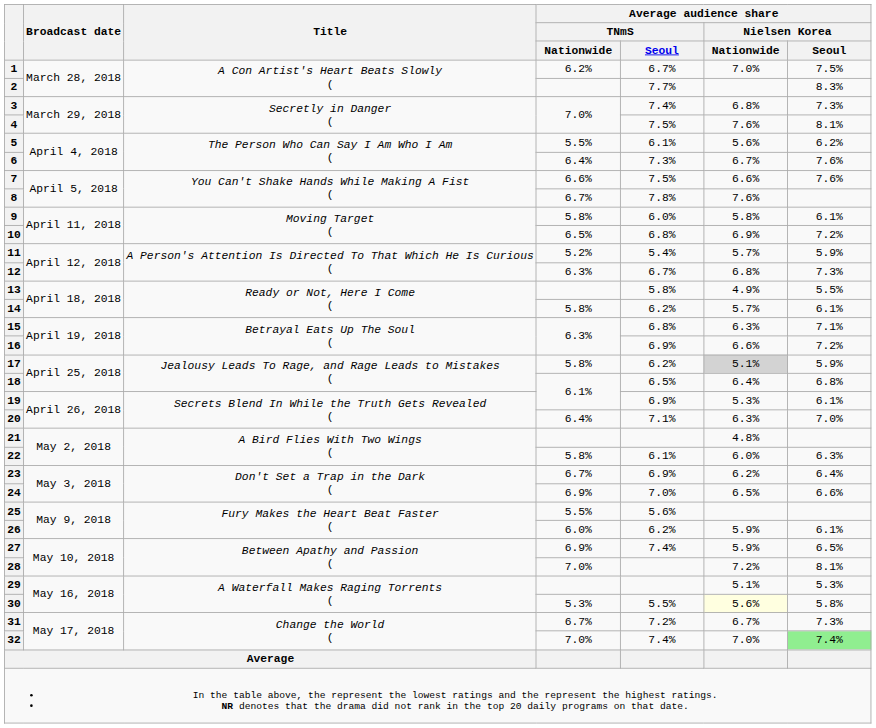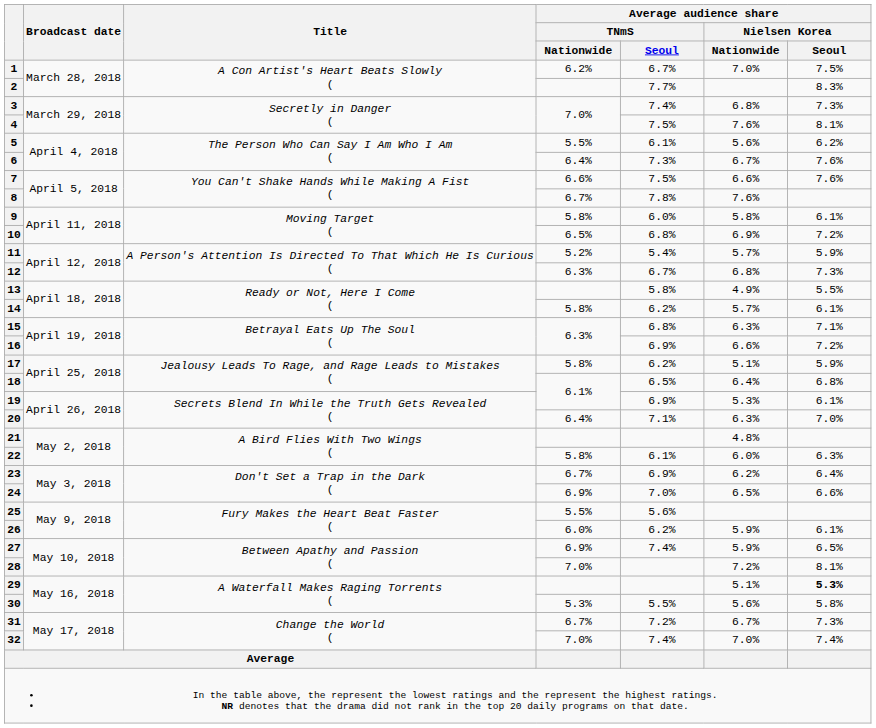17 | Average audience share / Nielsen Korea / Nationwide: lightgrey background -> no background
29 | Average audience share / Nielsen Korea / Seoul: normal -> bold
30 | Average audience share / Nielsen Korea / Nationwide: lightyellow background -> no background
32 | Average audience share / Nielsen Korea / Seoul: lightgreen background -> no background
